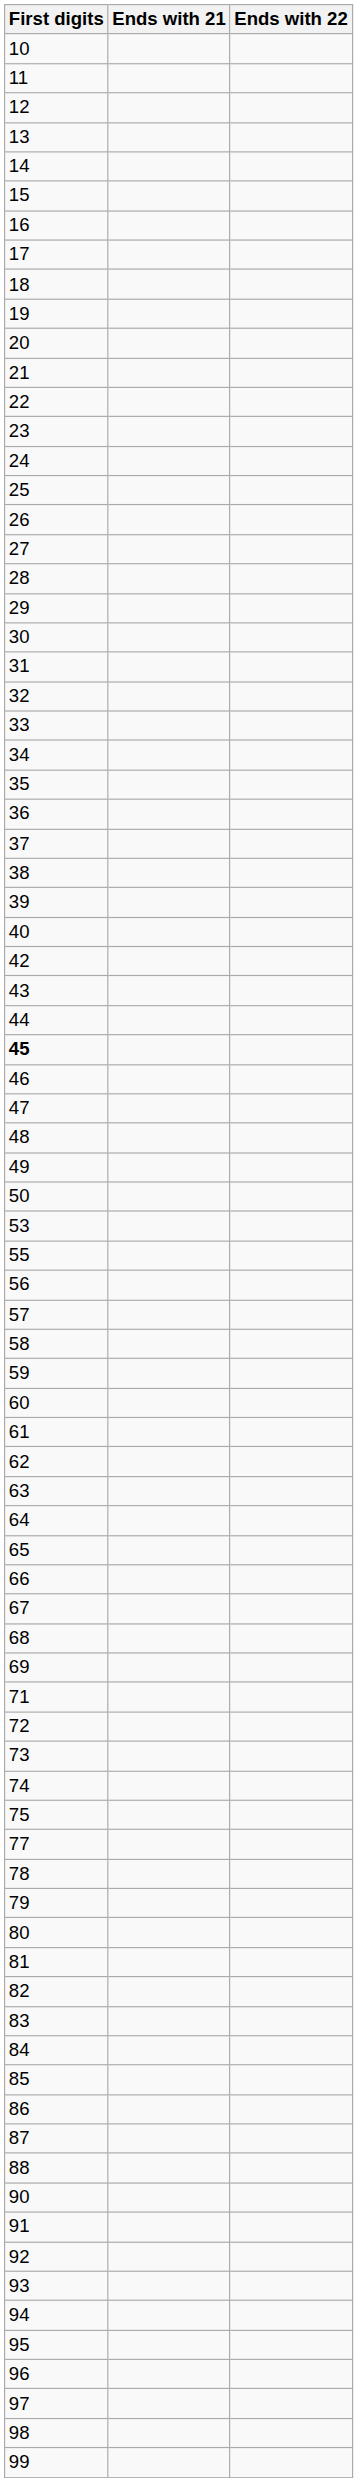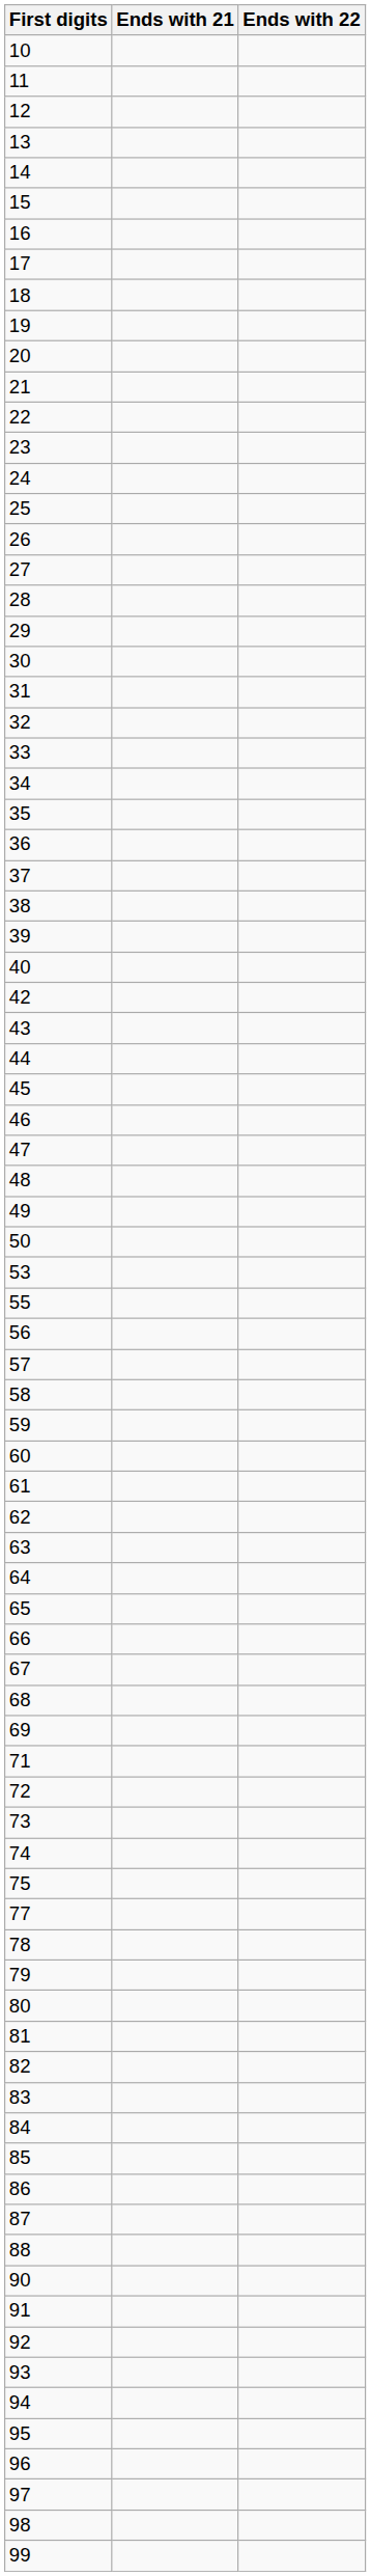45 | First digits: bold -> normal
